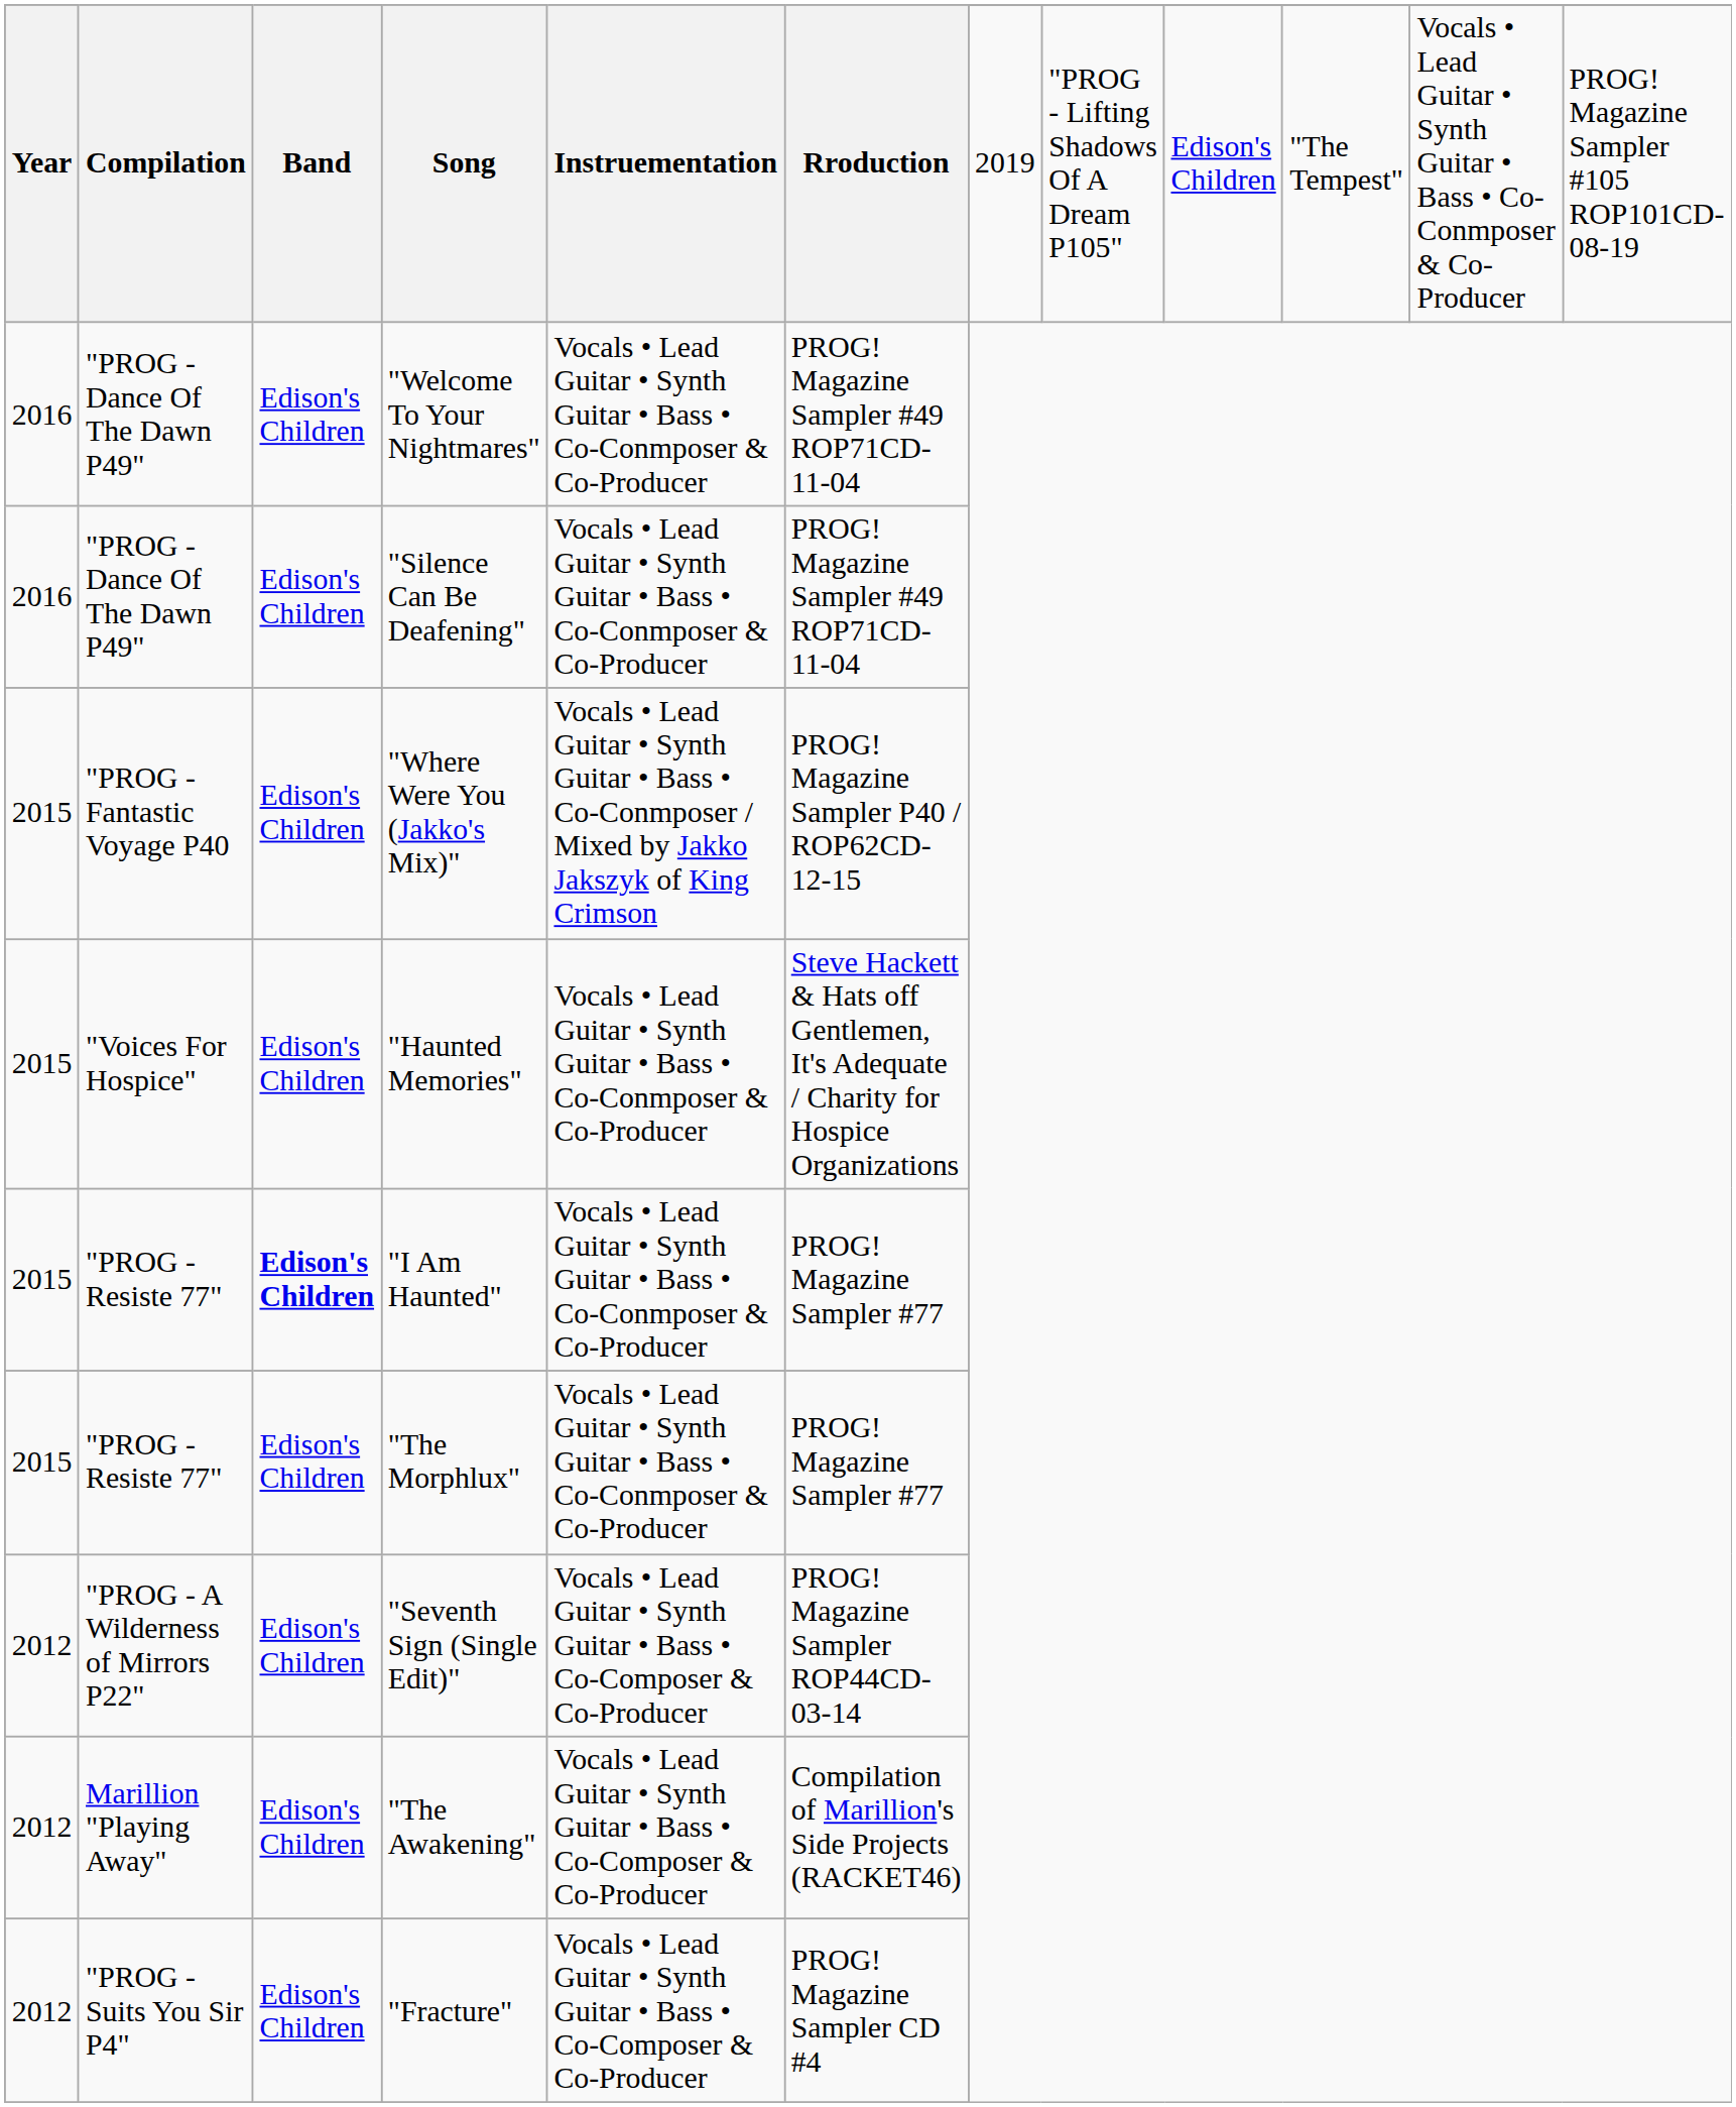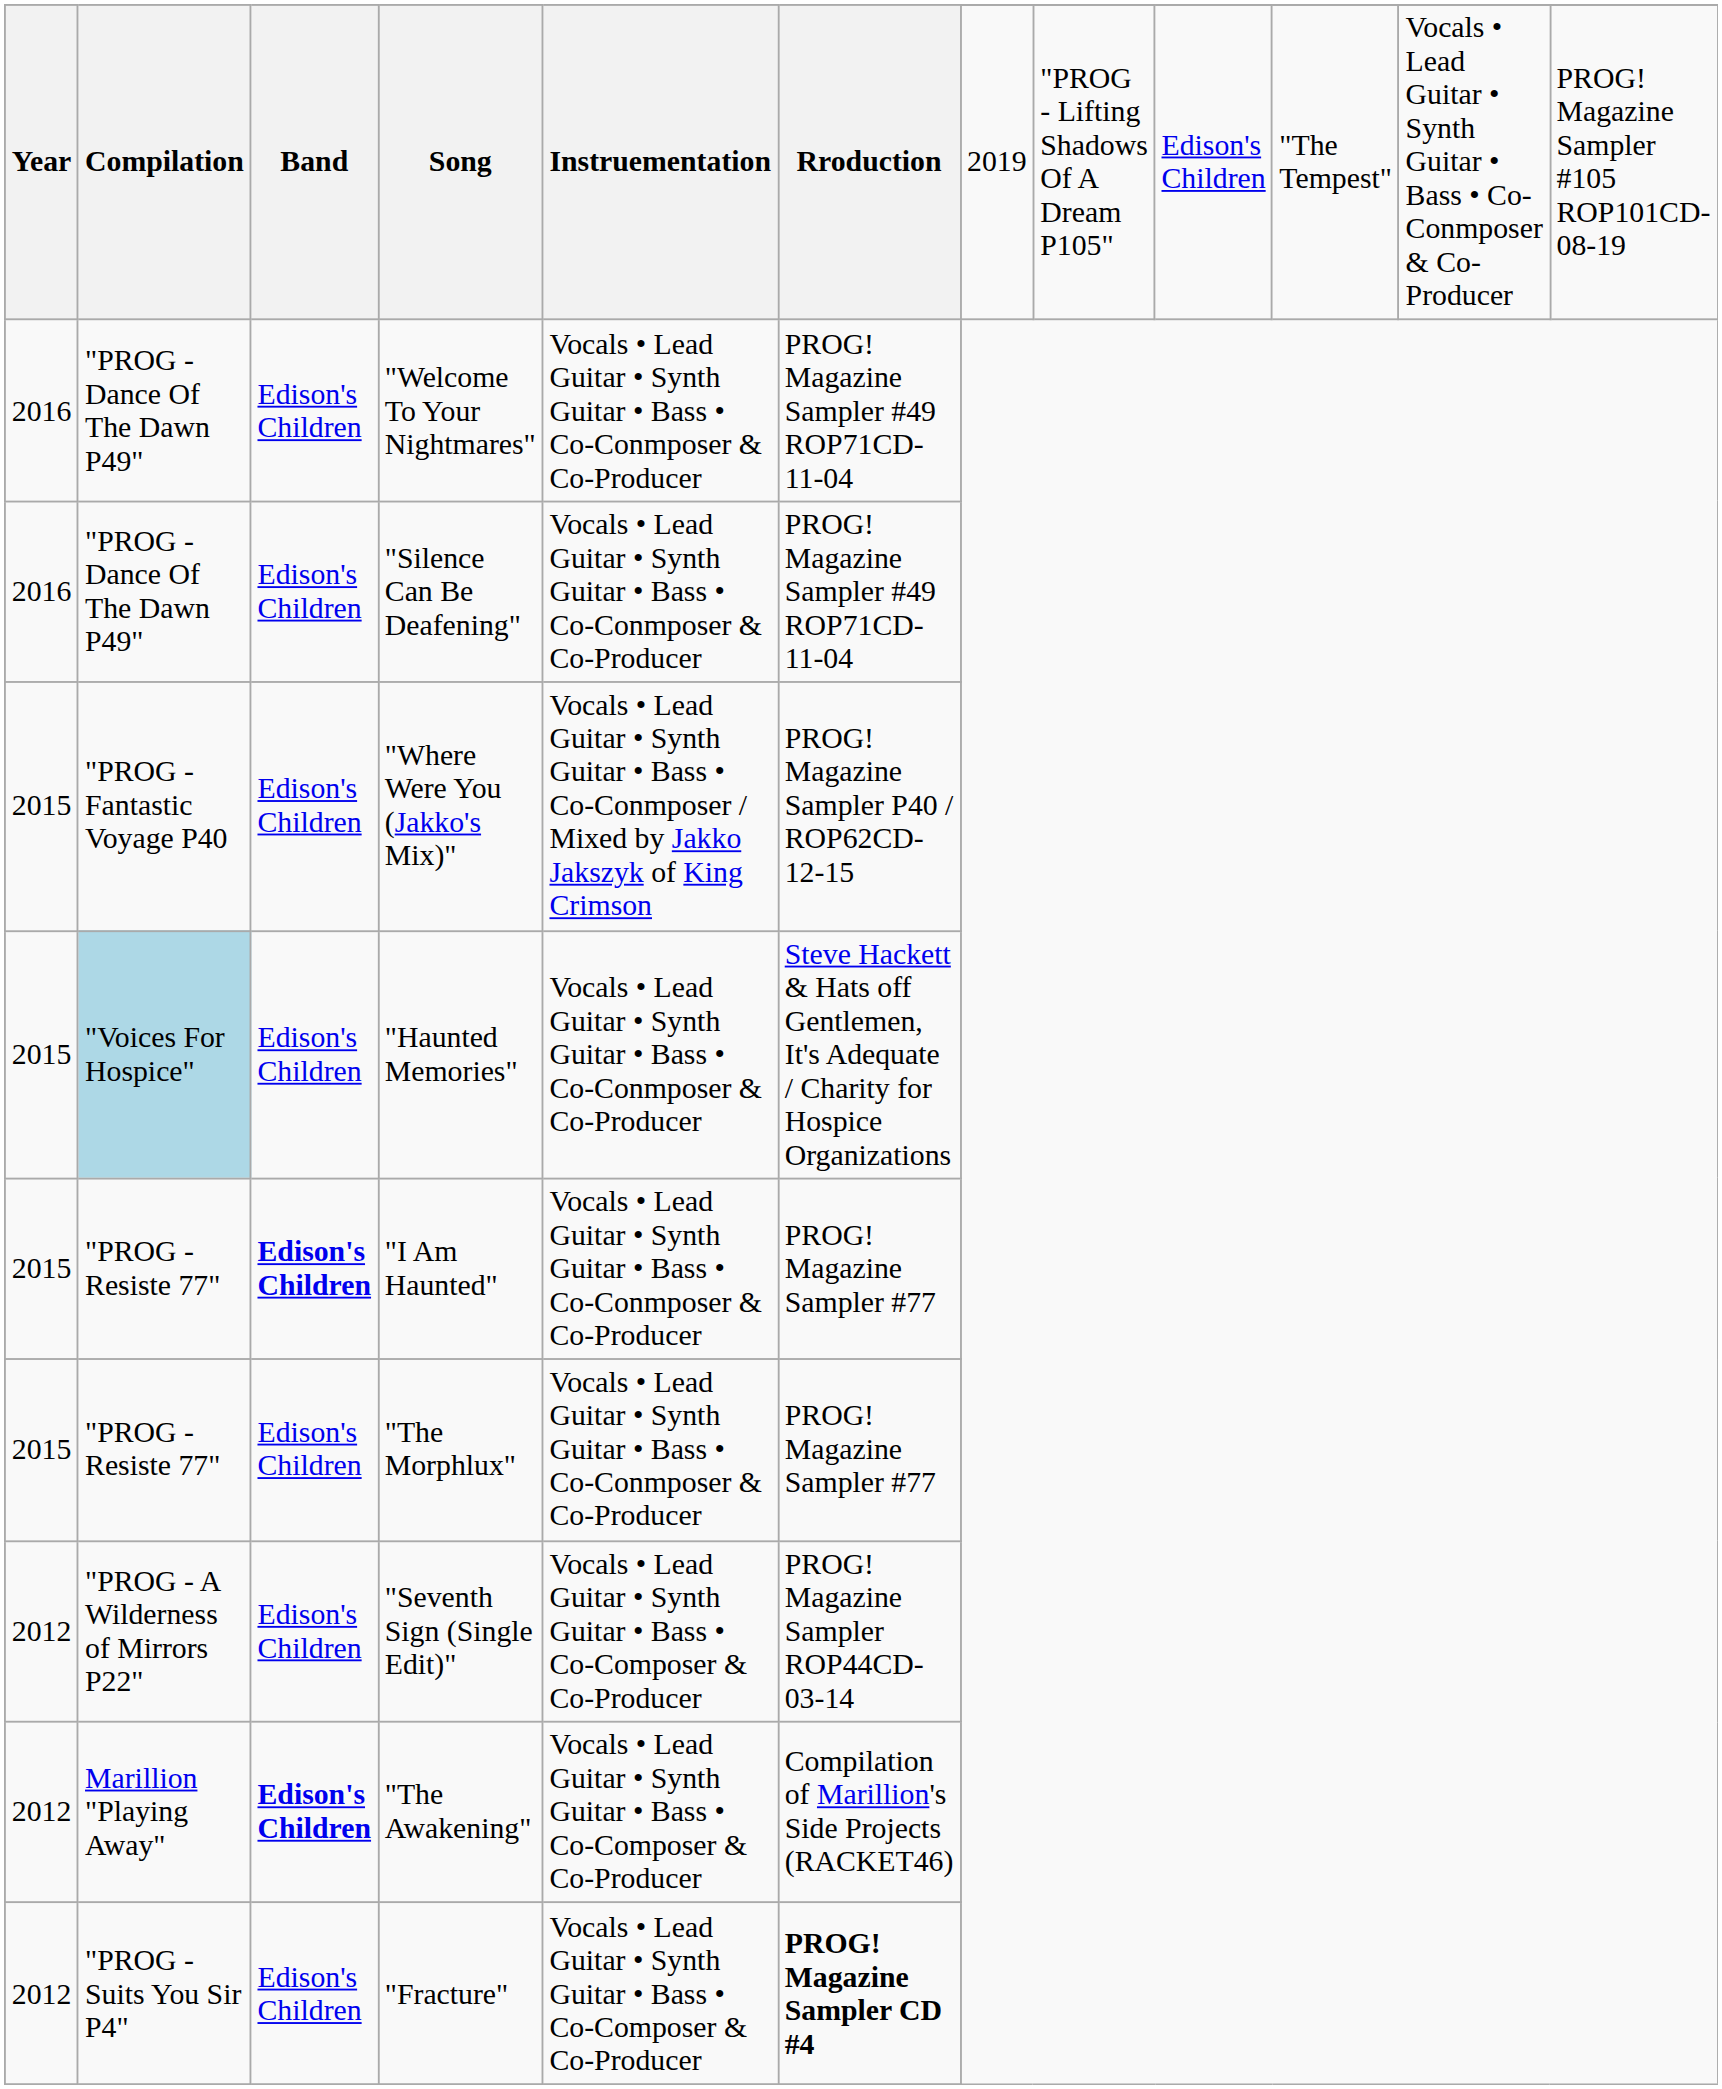"Haunted Memories" | Compilation: no background -> lightblue background
"The Awakening" | Band: normal -> bold
"Fracture" | Rroduction: normal -> bold
